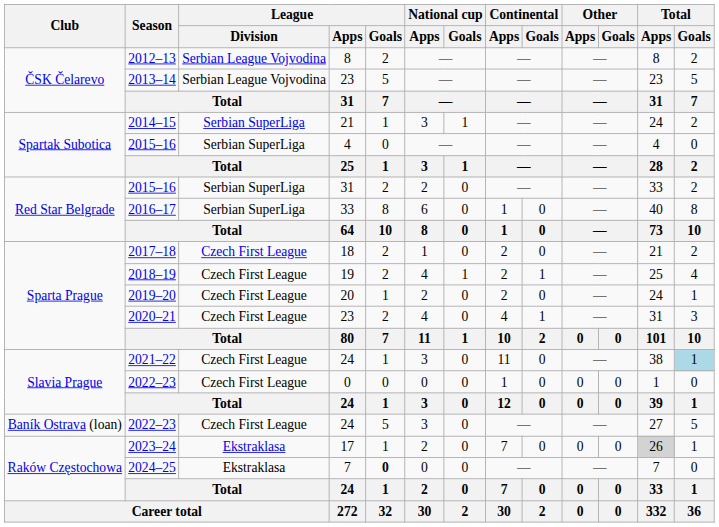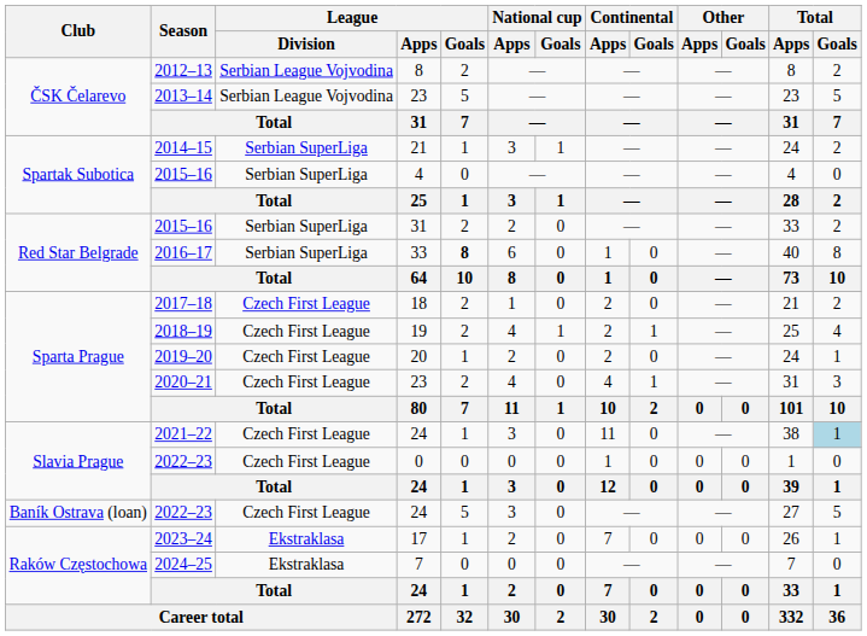2016–17 | League / Goals: normal -> bold
2023–24 | Total / Apps: lightgrey background -> no background
2024–25 | League / Goals: bold -> normal
